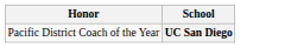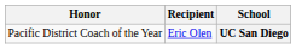+ column: Recipient | Eric Olen
